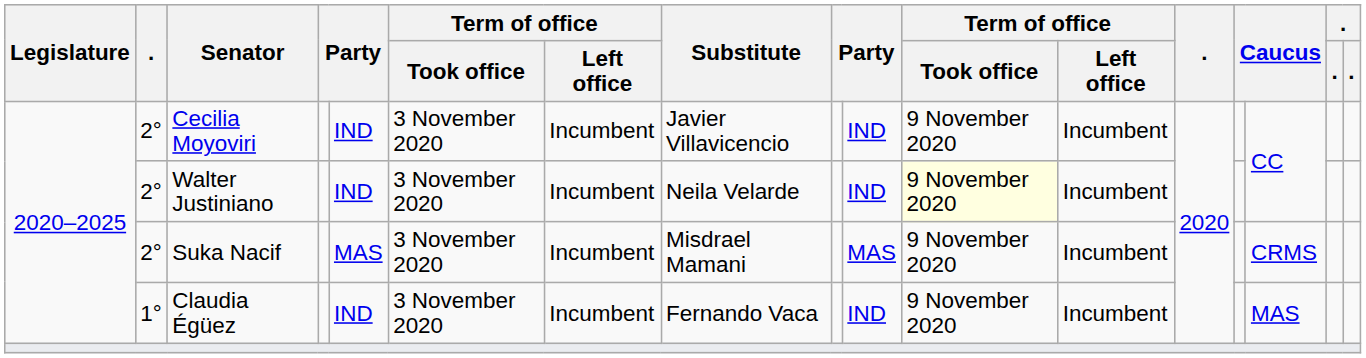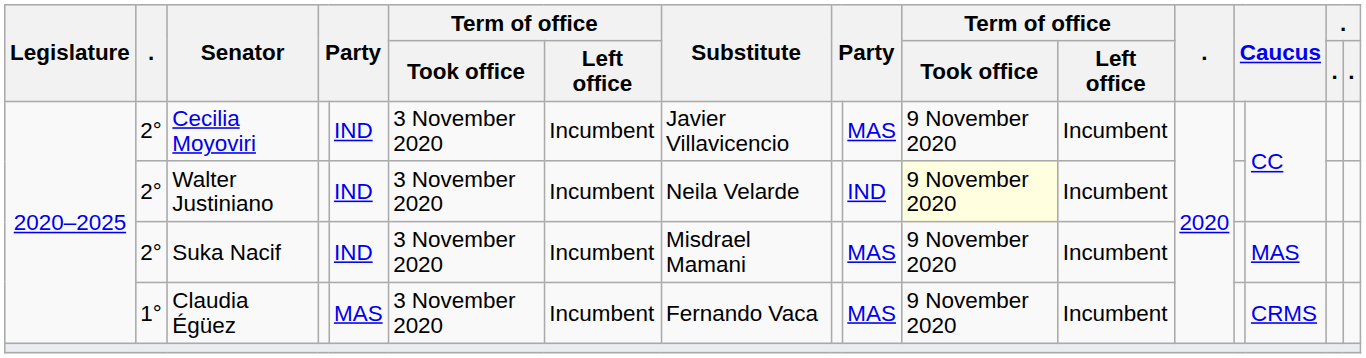Cecilia Moyoviri | column 10: IND -> MAS
Suka Nacif | column 5: MAS -> IND
Suka Nacif | column 15: CRMS -> MAS
Claudia Égüez | column 5: IND -> MAS
Claudia Égüez | column 10: IND -> MAS
Claudia Égüez | column 15: MAS -> CRMS
